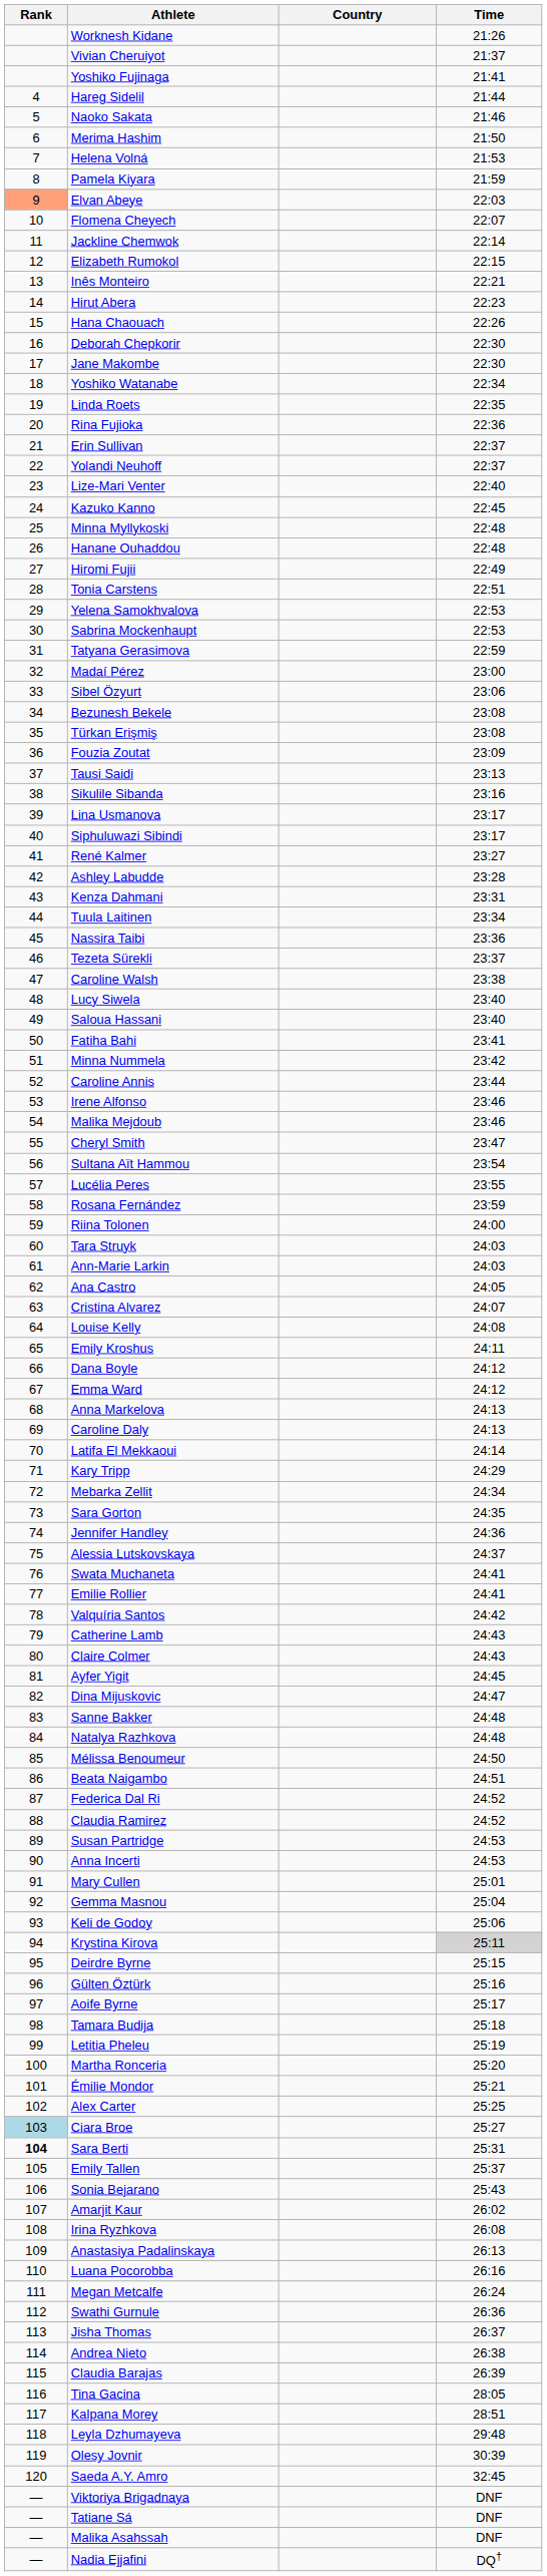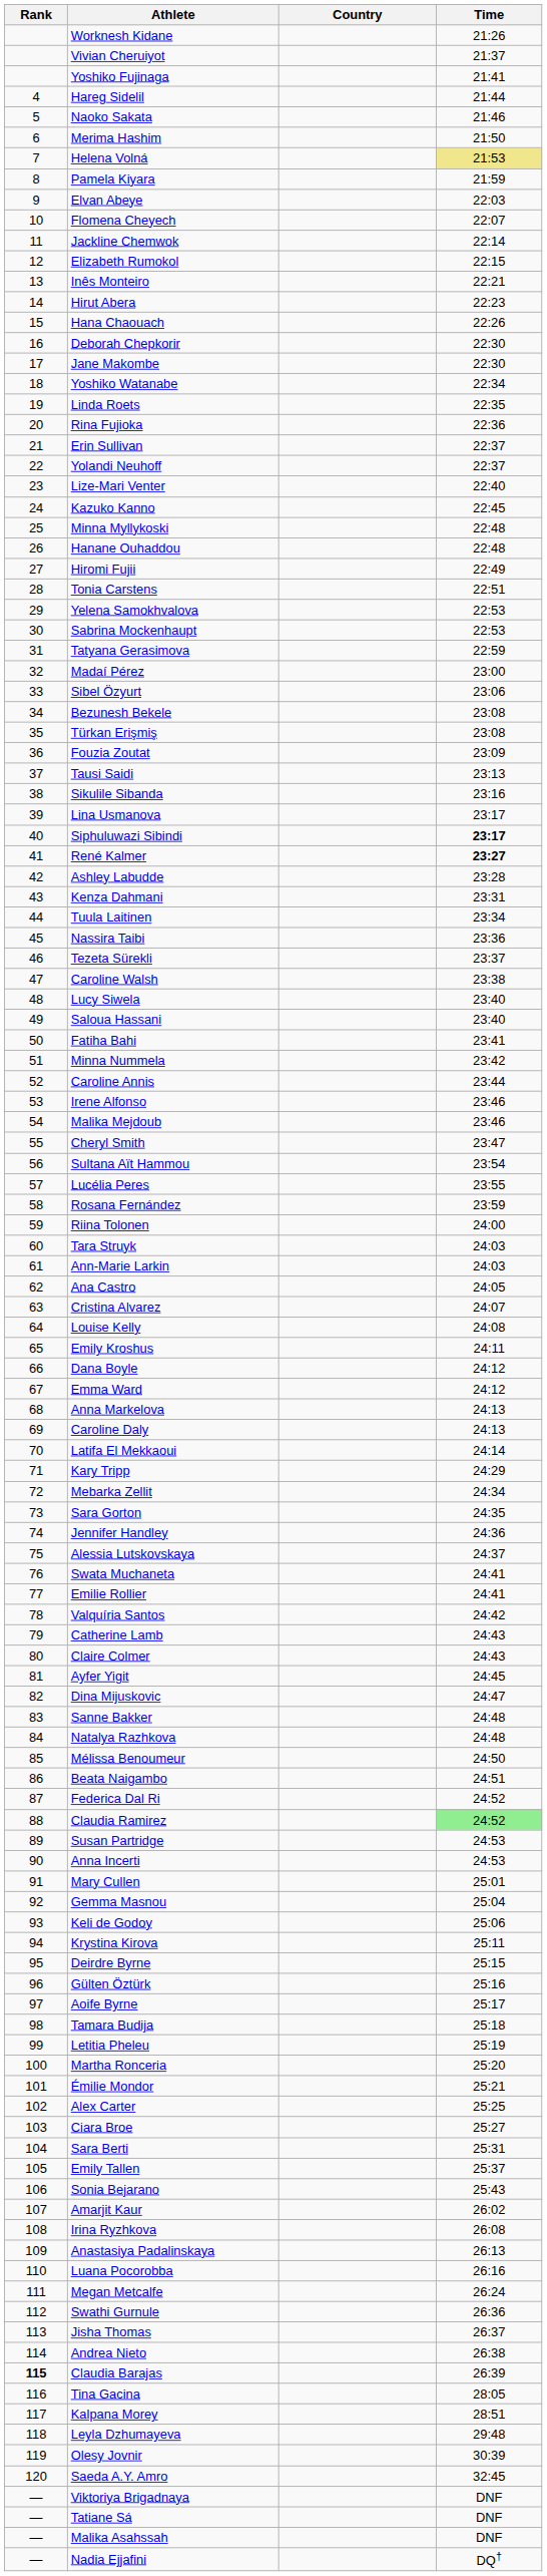Helena Volná | Time: no background -> khaki background
Elvan Abeye | Rank: lightsalmon background -> no background
Siphuluwazi Sibindi | Time: normal -> bold
René Kalmer | Time: normal -> bold
Claudia Ramirez | Time: no background -> lightgreen background
Krystina Kirova | Time: lightgrey background -> no background
Ciara Broe | Rank: lightblue background -> no background
Sara Berti | Rank: bold -> normal
Claudia Barajas | Rank: normal -> bold
